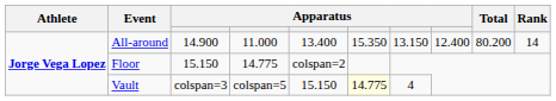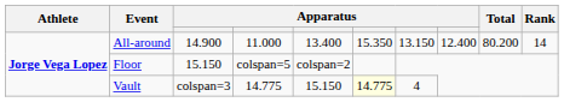Floor | column 4: 14.775 -> colspan=5
Vault | column 4: colspan=5 -> 14.775
